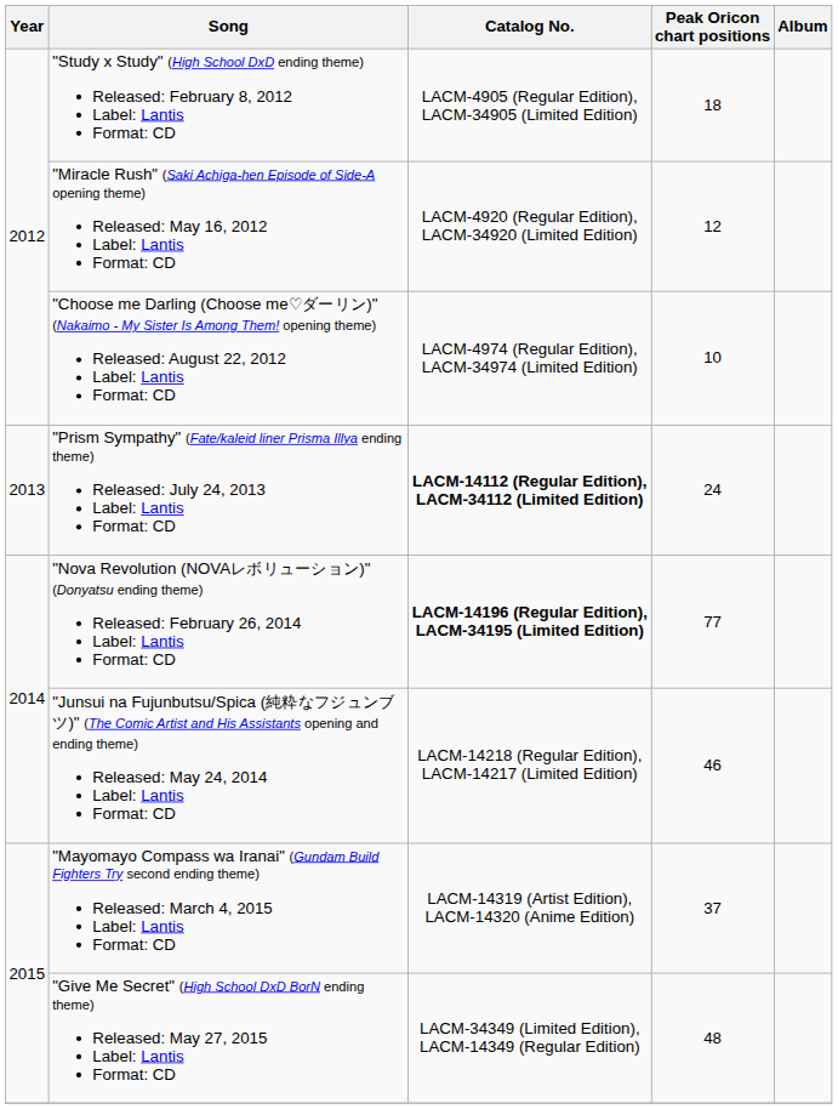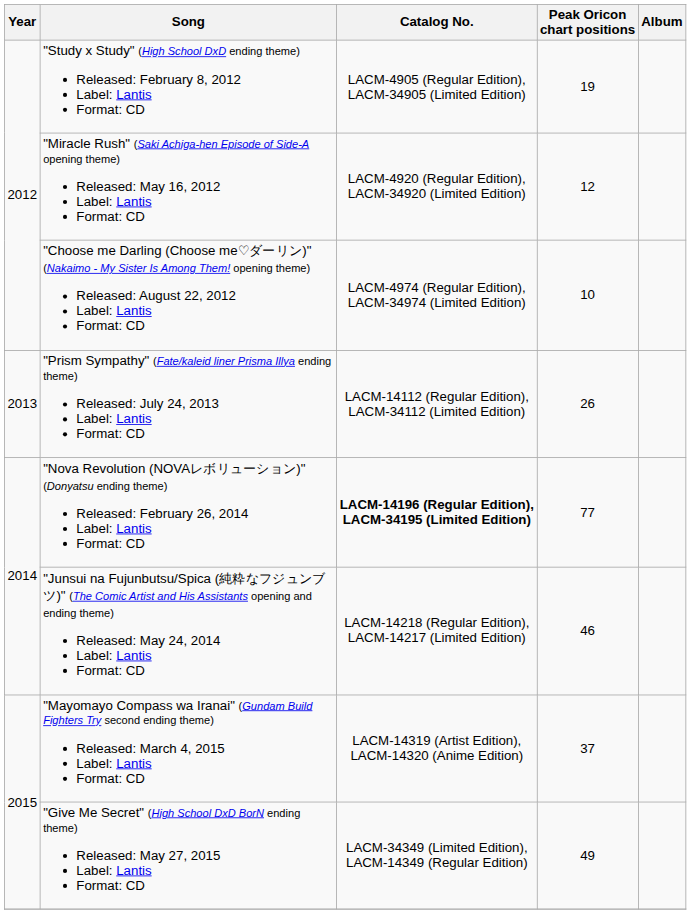row 2 | Peak Oricon chart positions: 18 -> 19
row 5 | Catalog No.: bold -> normal
row 5 | Peak Oricon chart positions: 24 -> 26
row 9 | Peak Oricon chart positions: 48 -> 49
